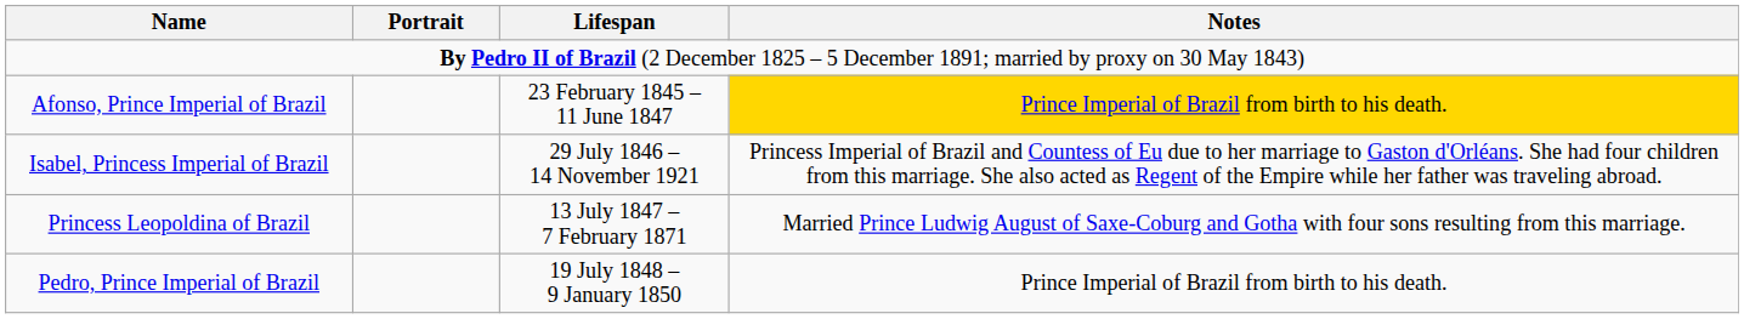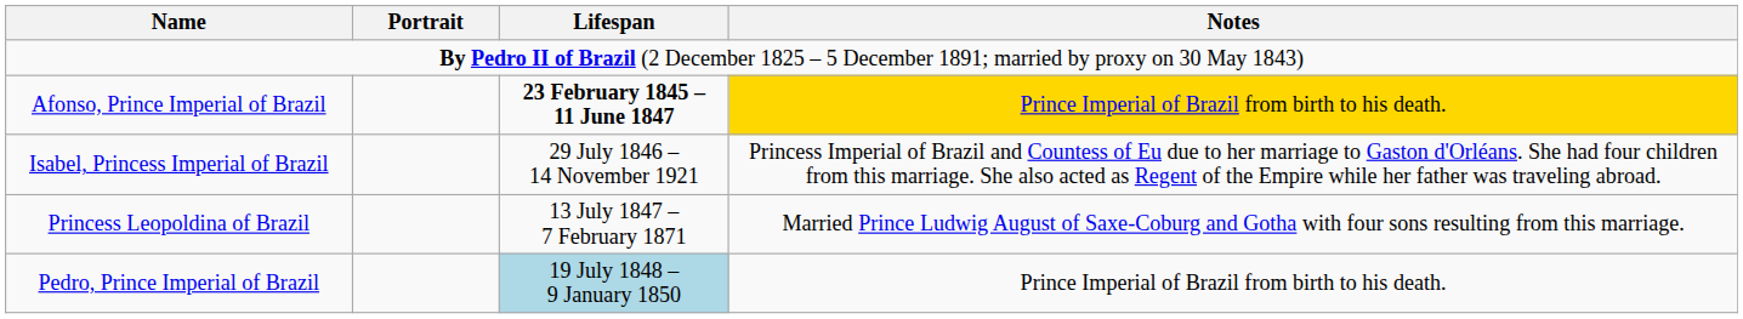Afonso, Prince Imperial of Brazil | Lifespan: normal -> bold
Pedro, Prince Imperial of Brazil | Lifespan: no background -> lightblue background
